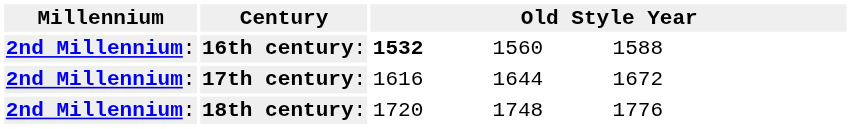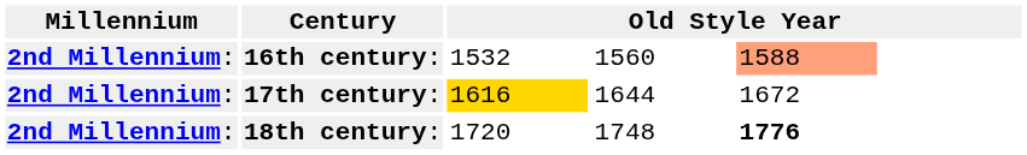16th century: | column 3: bold -> normal
16th century: | column 5: no background -> lightsalmon background
17th century: | column 3: no background -> gold background
18th century: | column 5: normal -> bold
